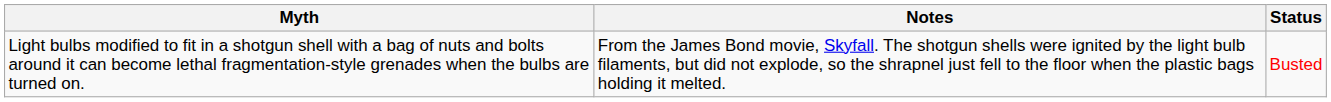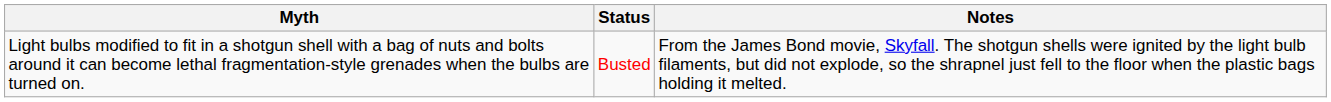columns swapped: Status <-> Notes
